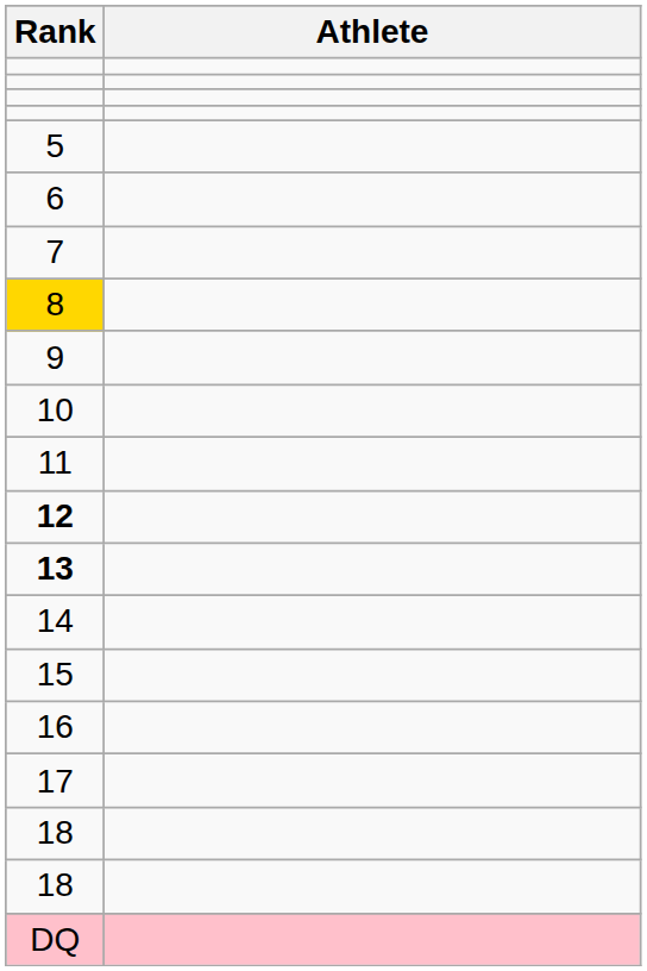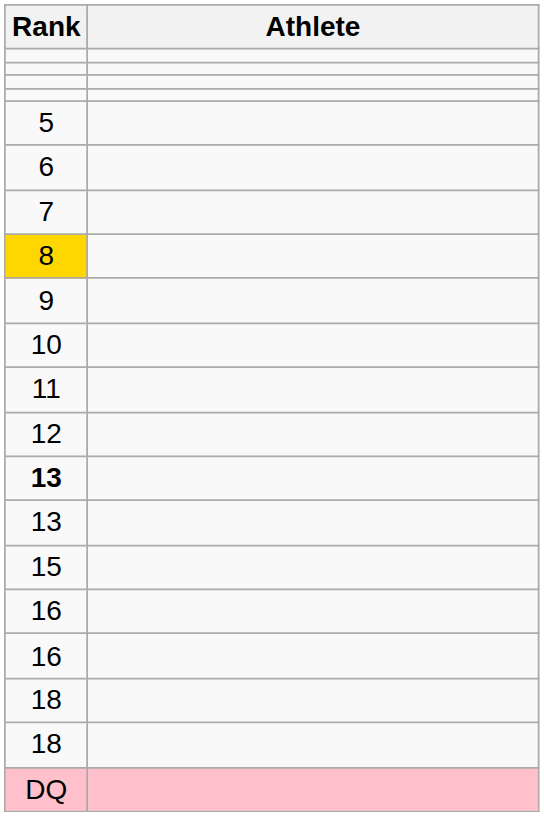row 13 | Rank: bold -> normal
row 15 | Rank: 14 -> 13
row 18 | Rank: 17 -> 16
